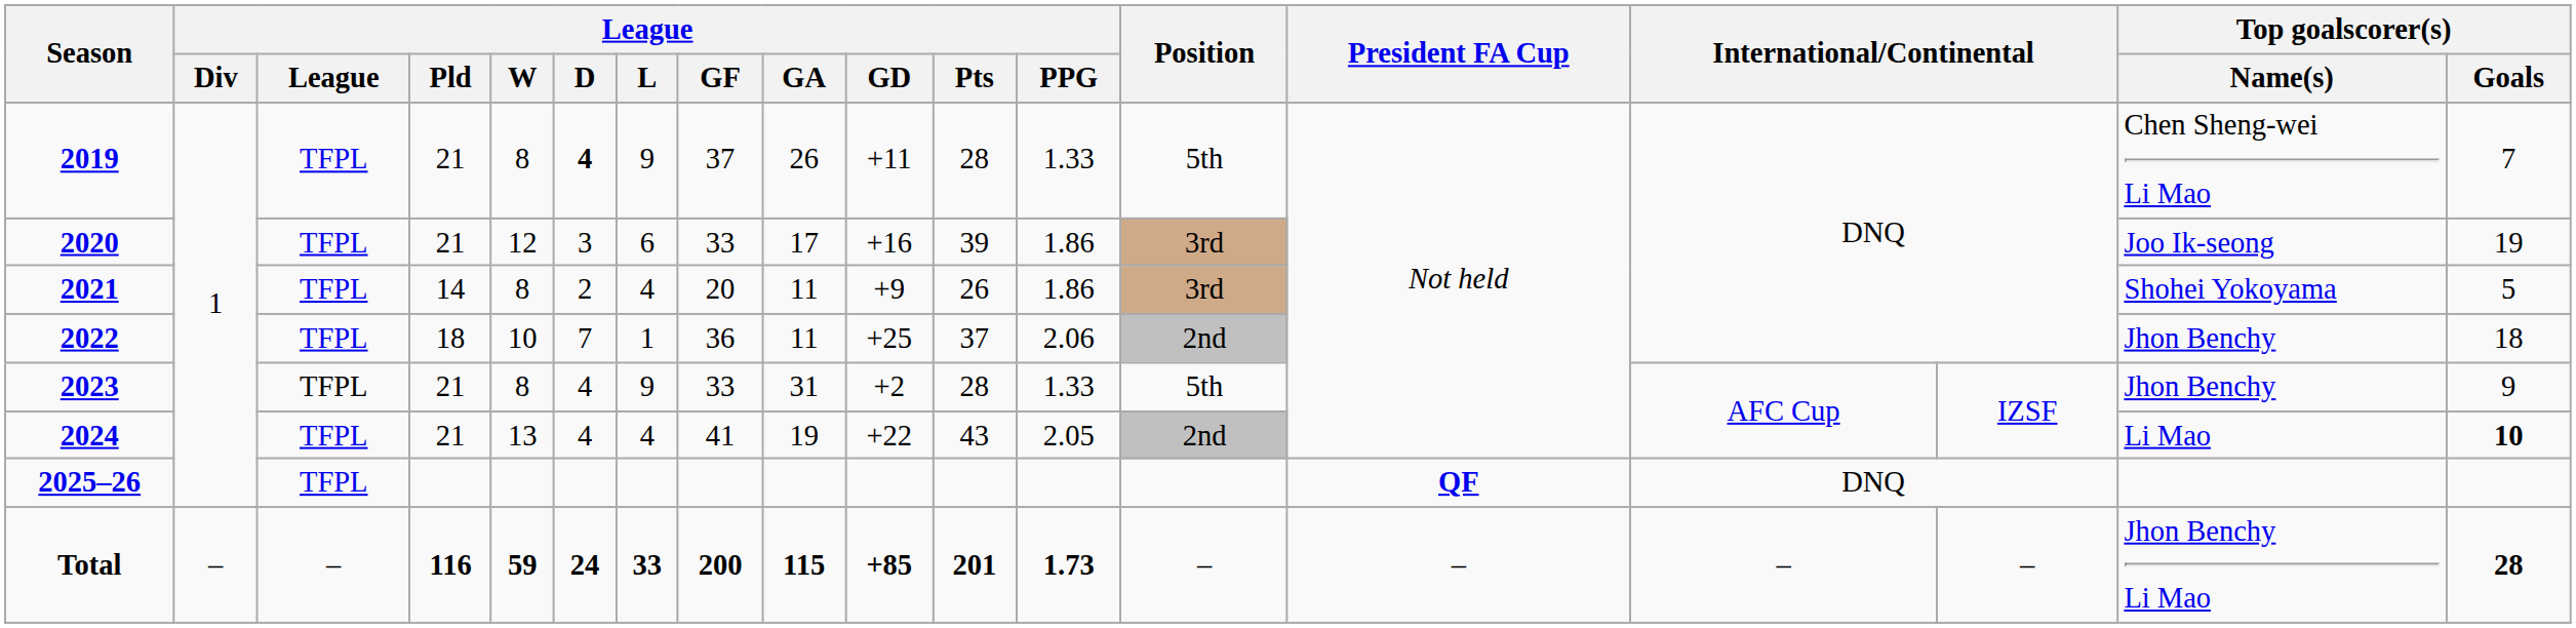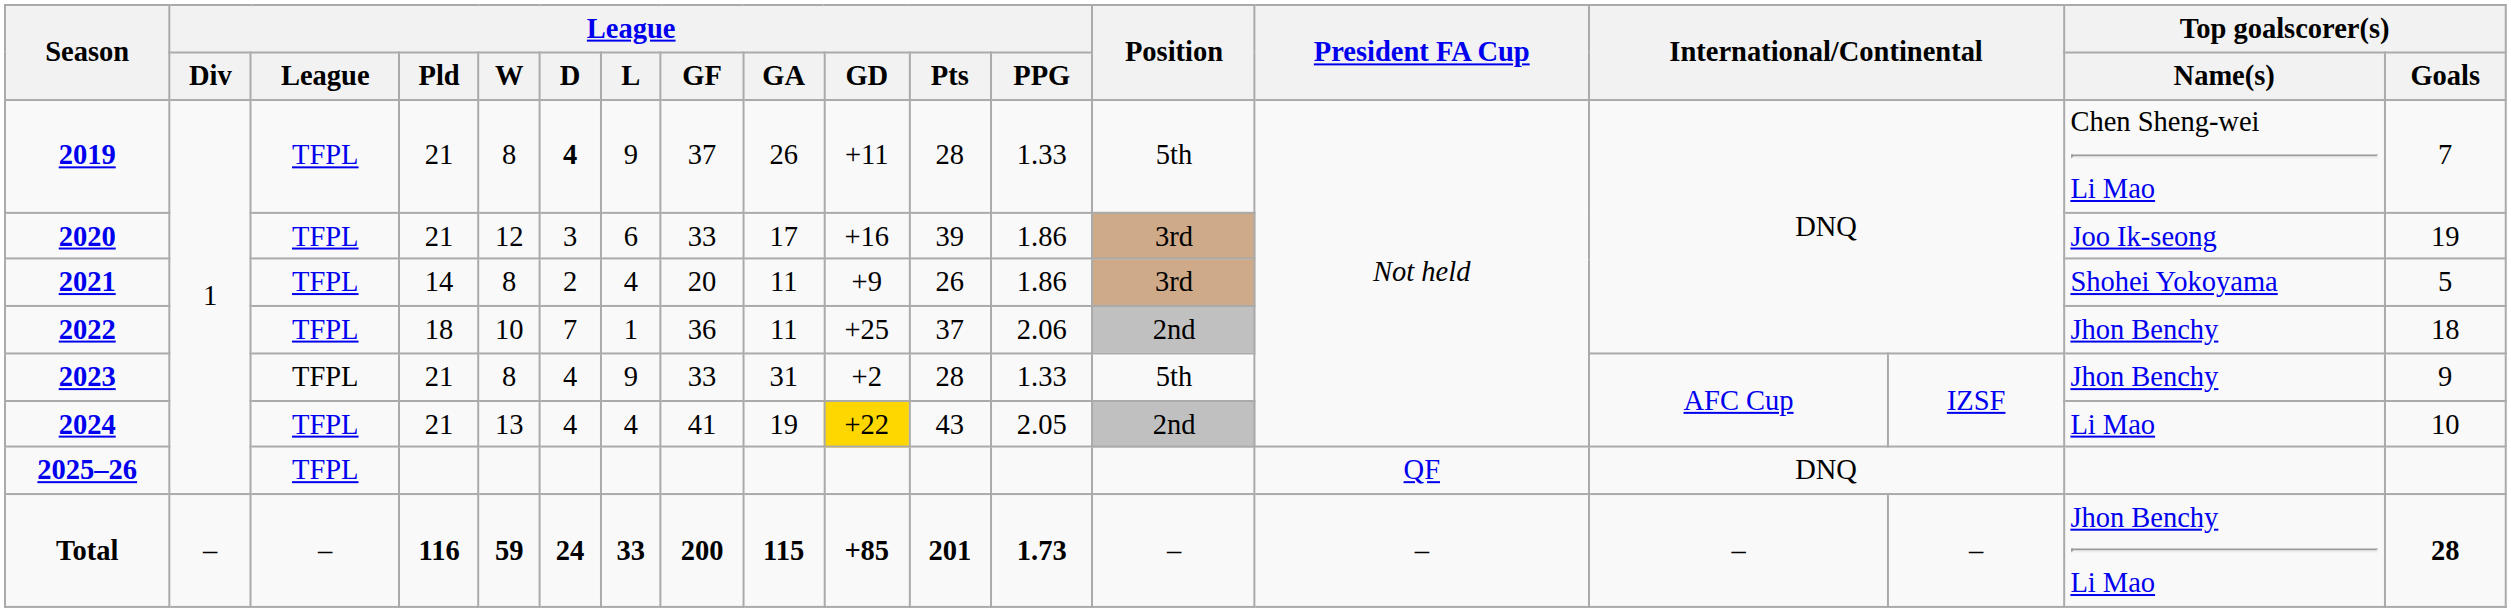2024 | League / GD: no background -> gold background
2024 | Top goalscorer(s) / Goals: bold -> normal
2025–26 | President FA Cup: bold -> normal
